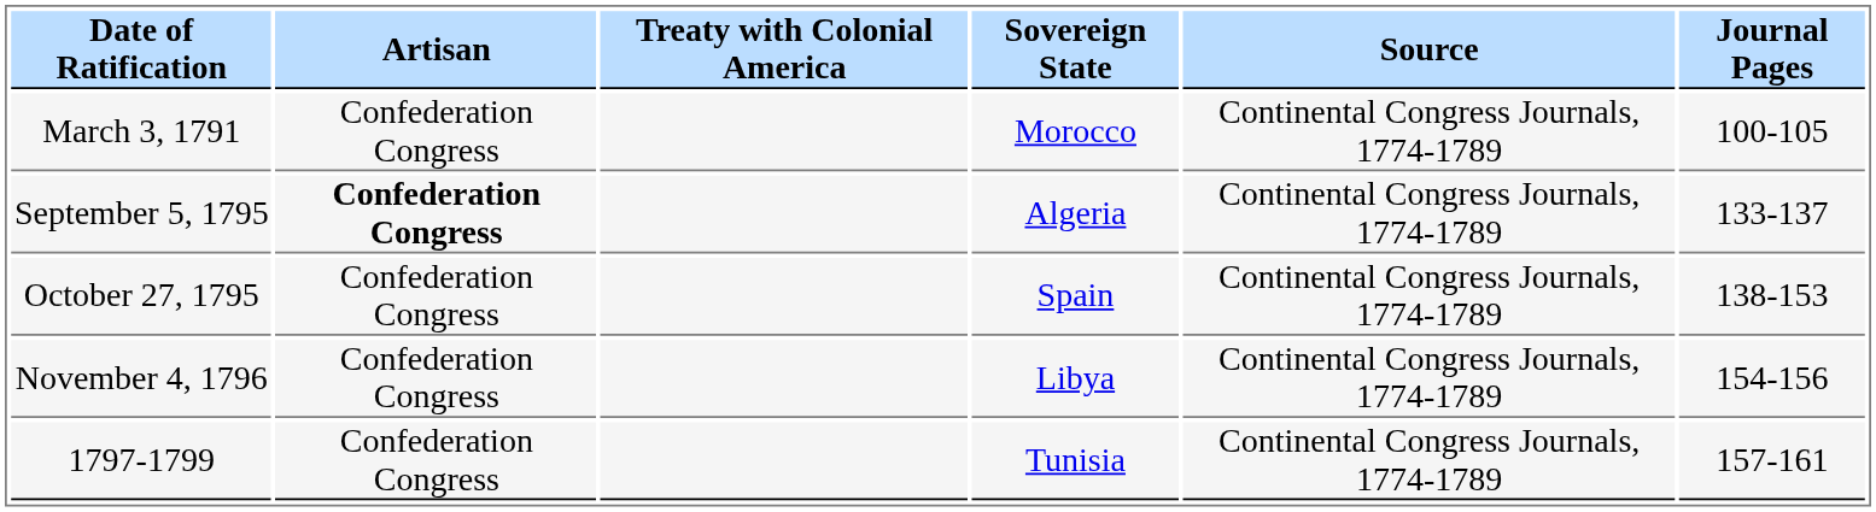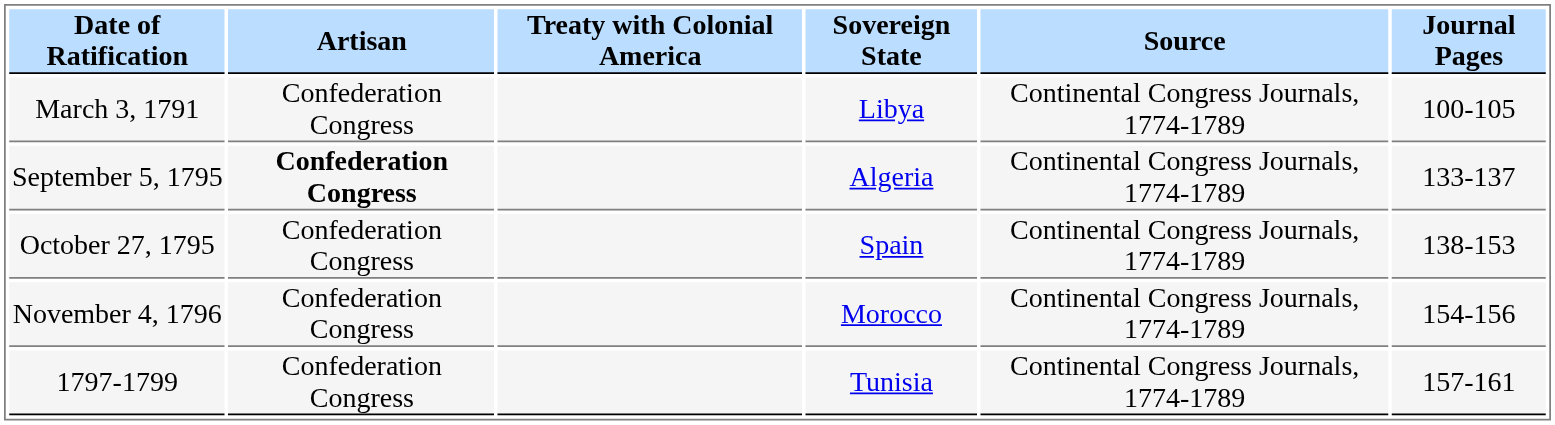March 3, 1791 | Sovereign State: Morocco -> Libya
November 4, 1796 | Sovereign State: Libya -> Morocco
